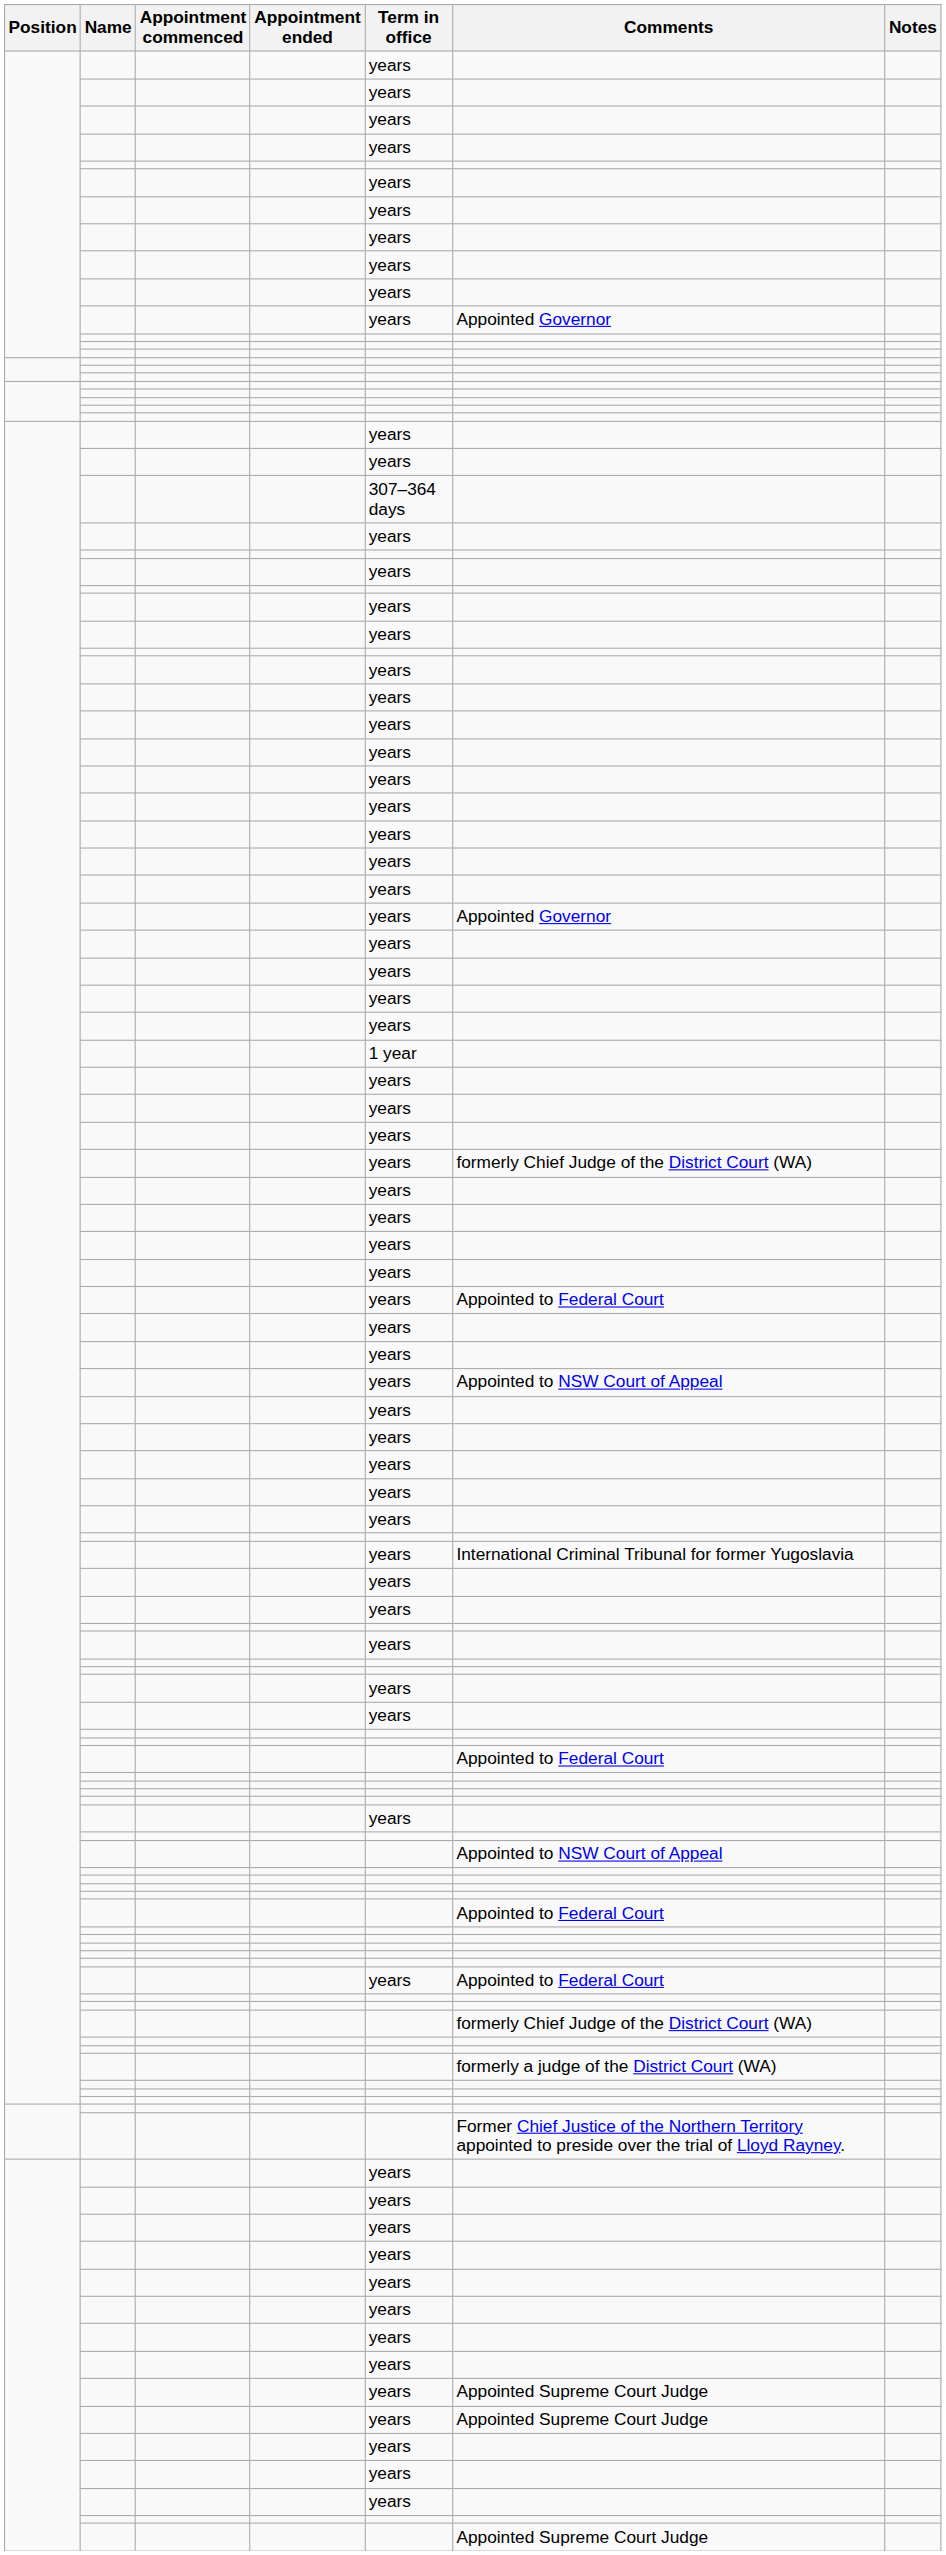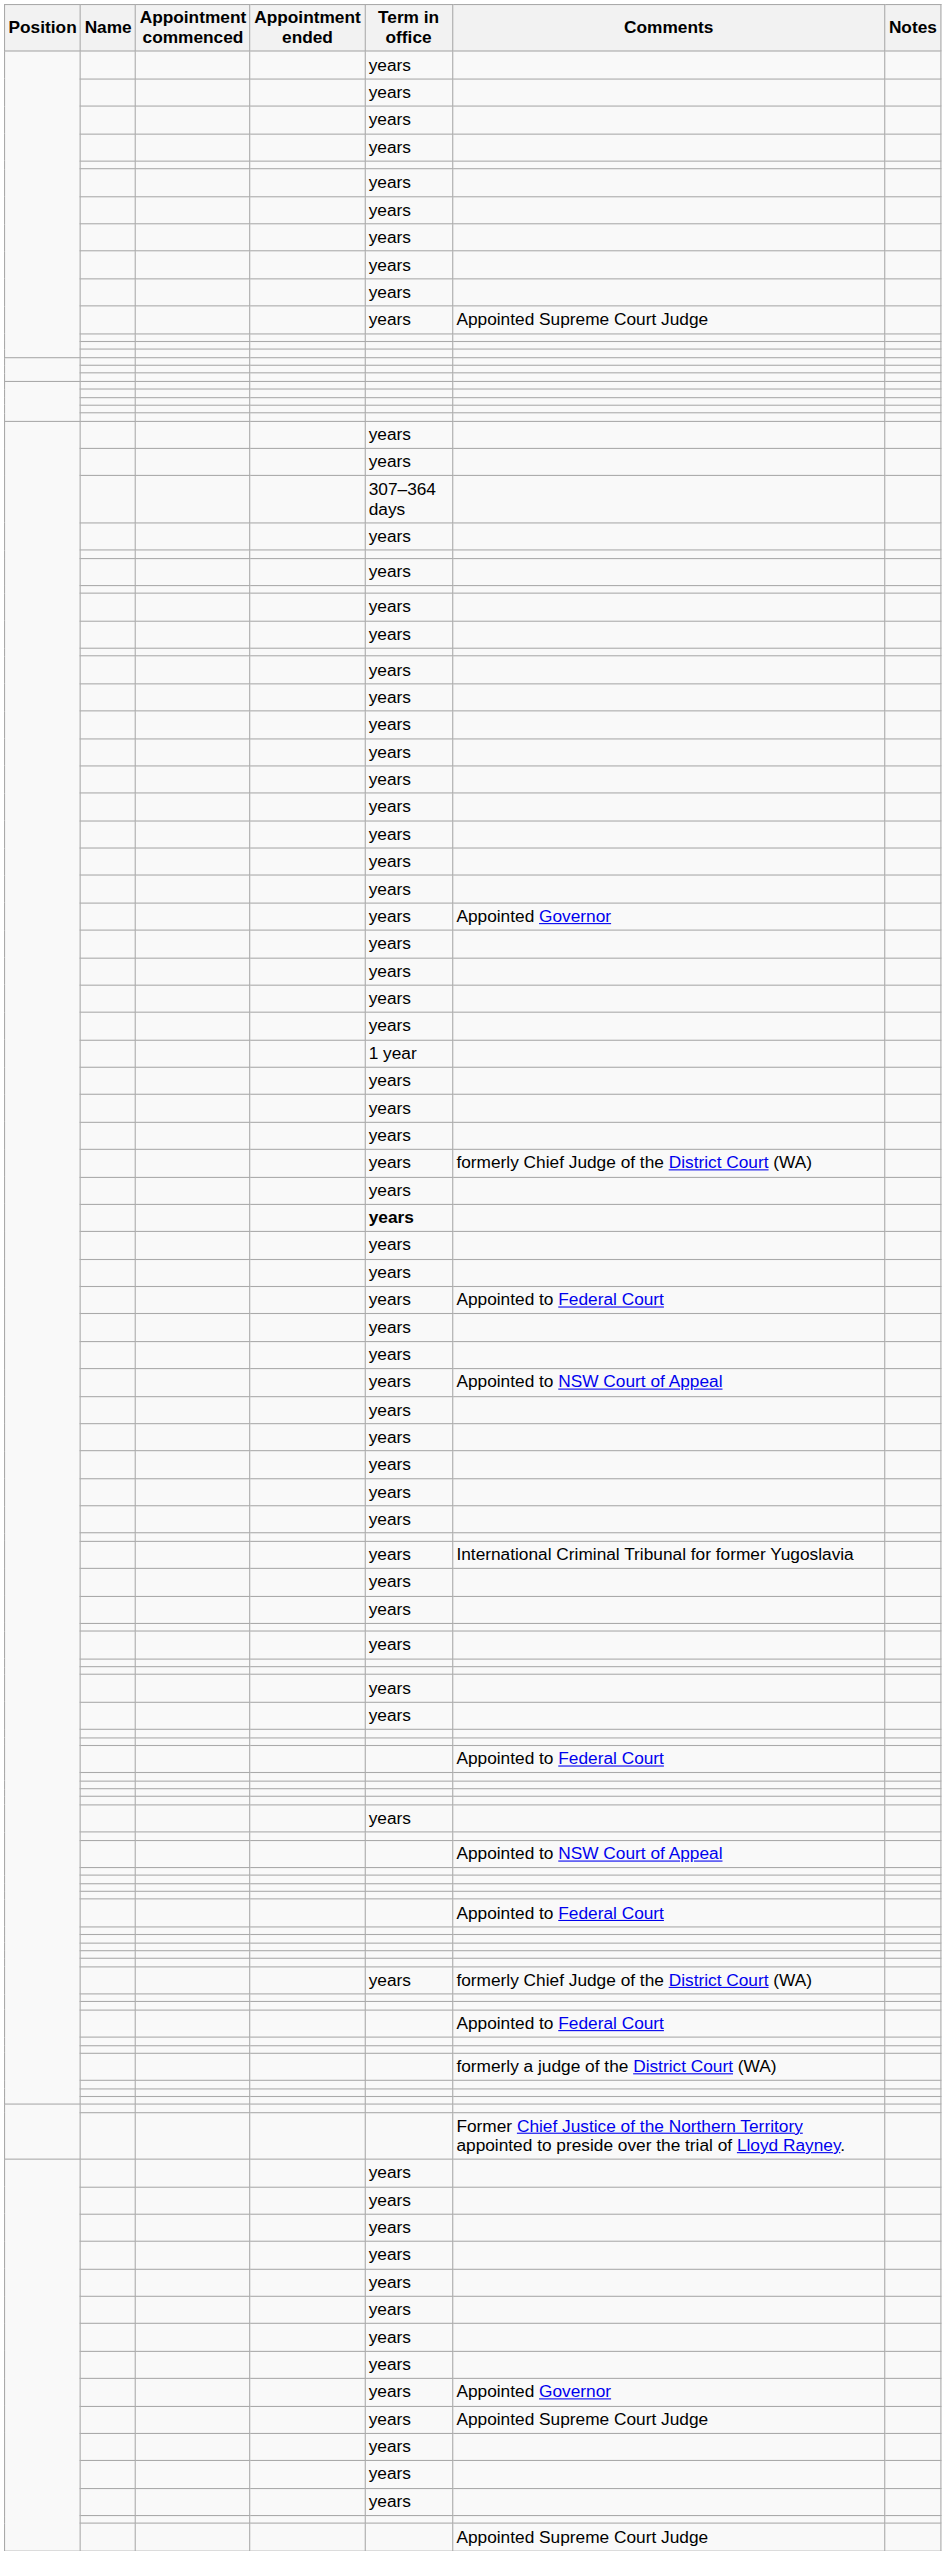row 12 | Comments: Appointed Governor -> Appointed Supreme Court Judge
row 54 | Term in office: normal -> bold
row 96 | Comments: Appointed to Federal Court -> formerly Chief Judge of the District Court (WA)
row 99 | Comments: formerly Chief Judge of the District Court (WA) -> Appointed to Federal Court
row 116 | Comments: Appointed Supreme Court Judge -> Appointed Governor
